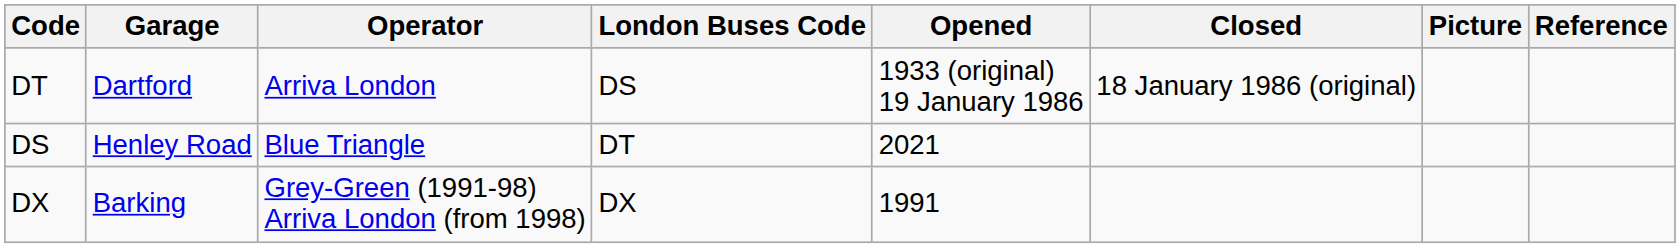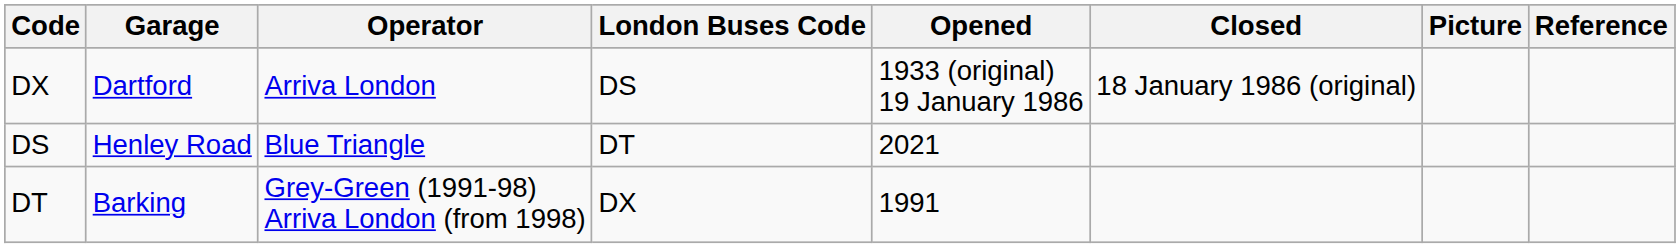row 2 | Code: DT -> DX
row 4 | Code: DX -> DT
